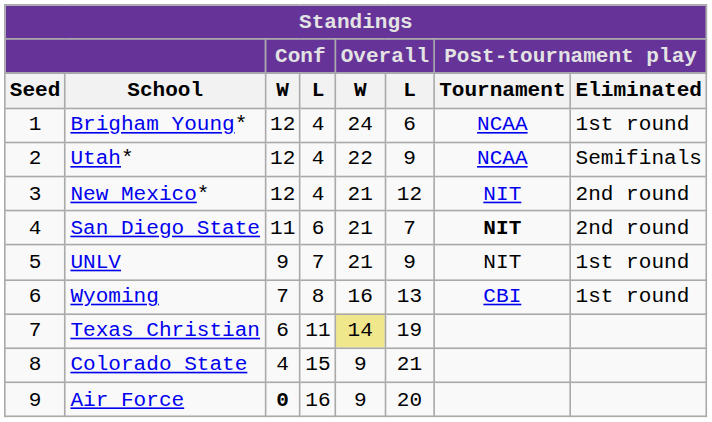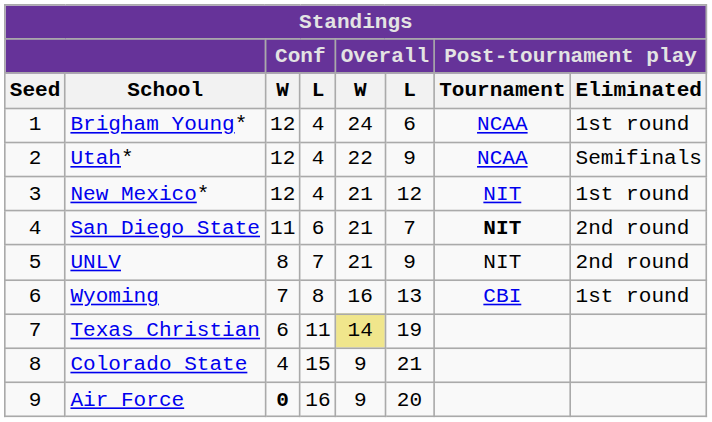New Mexico* | column 8: 2nd round -> 1st round
UNLV | column 3: 9 -> 8
UNLV | column 8: 1st round -> 2nd round
